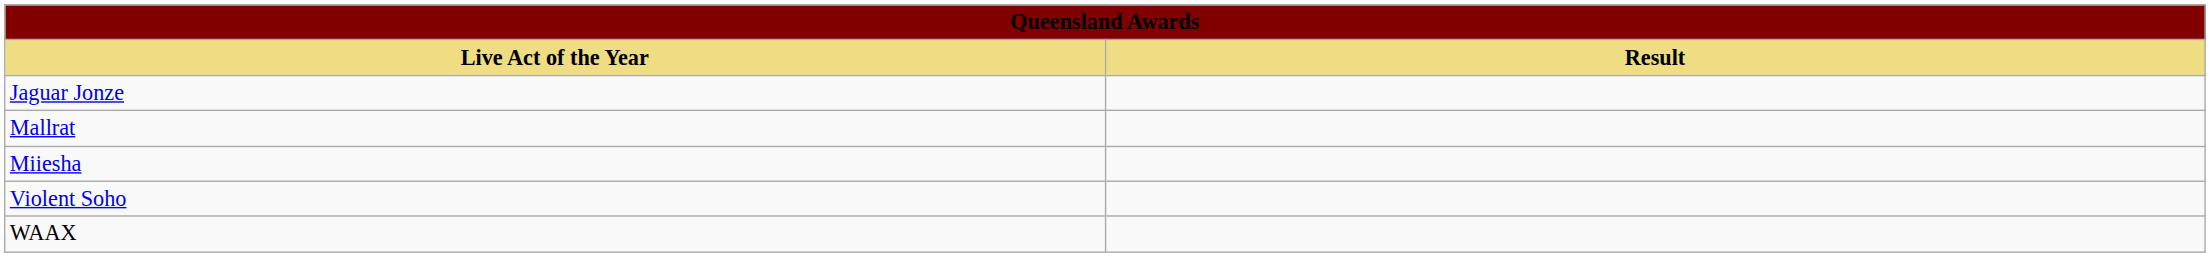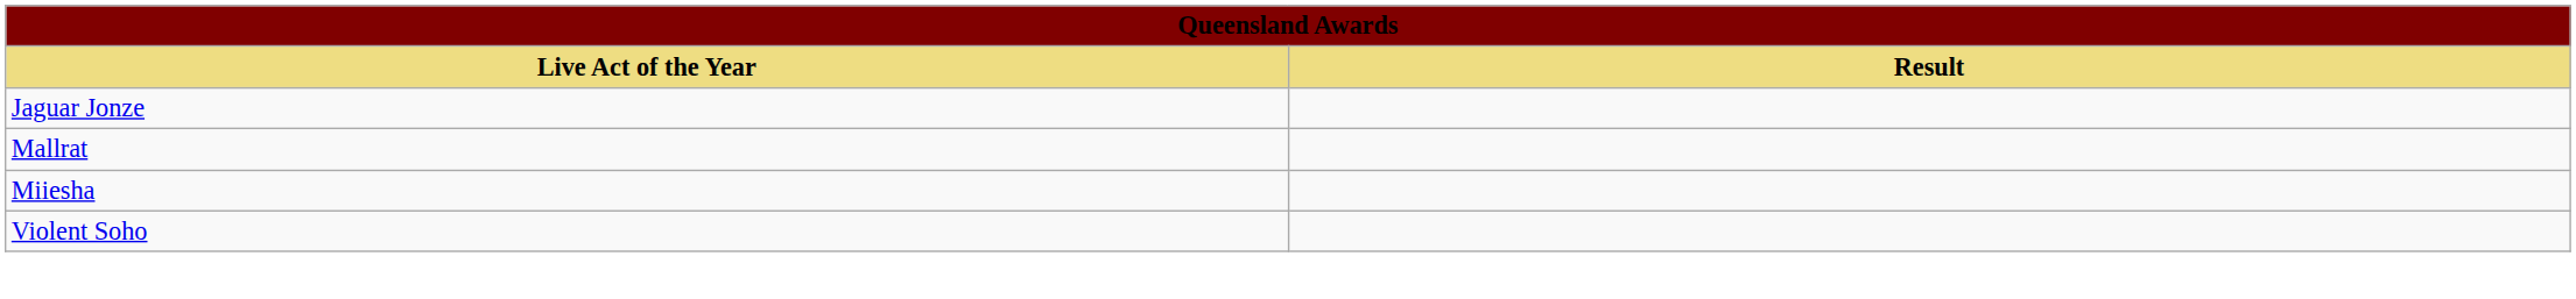- row: WAAX
